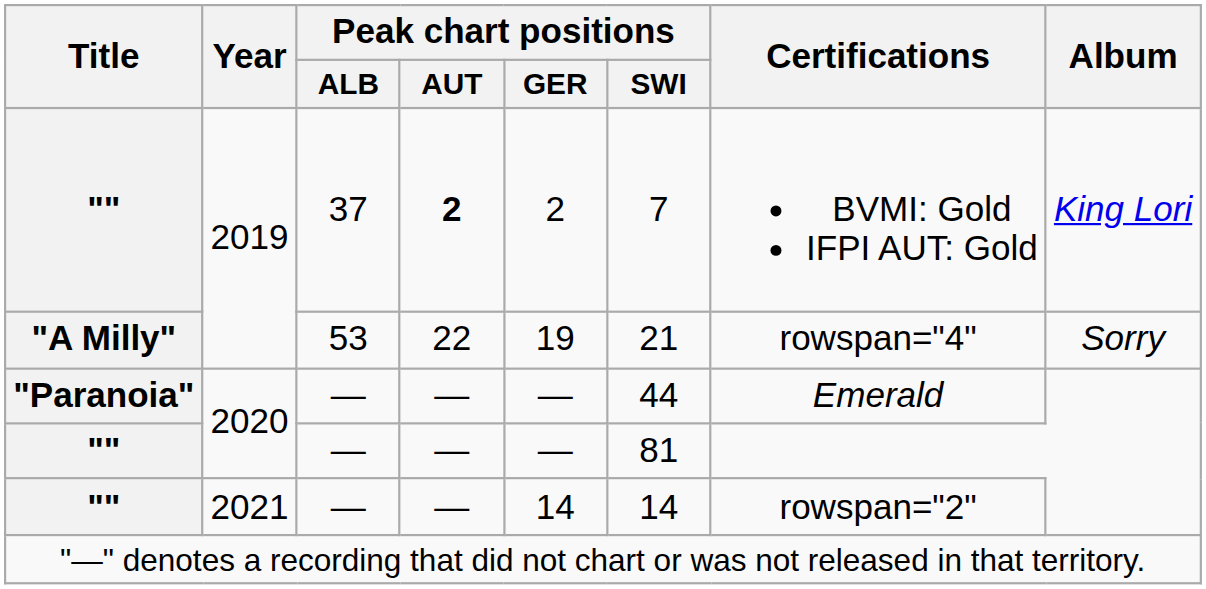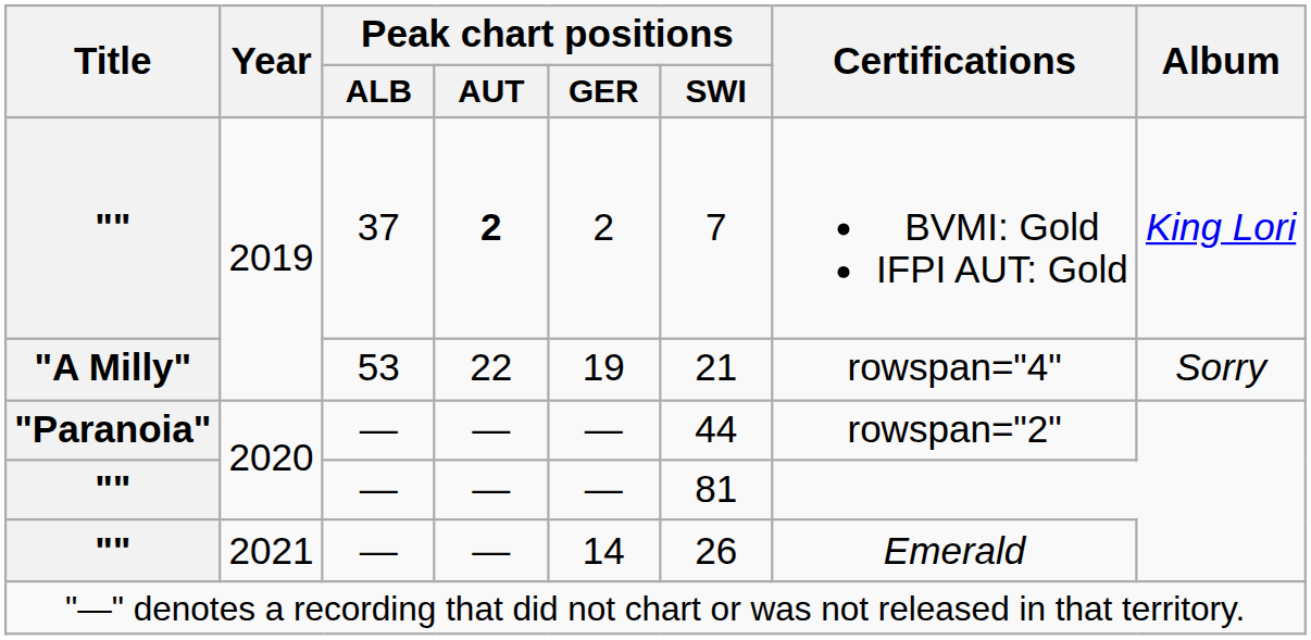"Paranoia" | Certifications: Emerald -> rowspan="2"
"" / 2021 | Peak chart positions / SWI: 14 -> 26
"" / 2021 | Certifications: rowspan="2" -> Emerald
